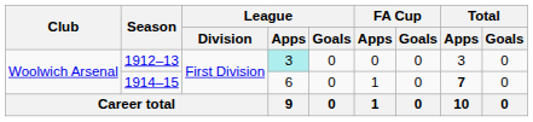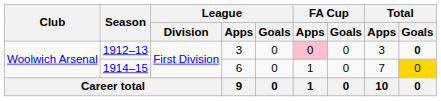1912–13 | League / Apps: paleturquoise background -> no background
1912–13 | FA Cup / Apps: no background -> pink background
1912–13 | Total / Goals: normal -> bold
1914–15 | Total / Apps: bold -> normal
1914–15 | Total / Goals: no background -> gold background
